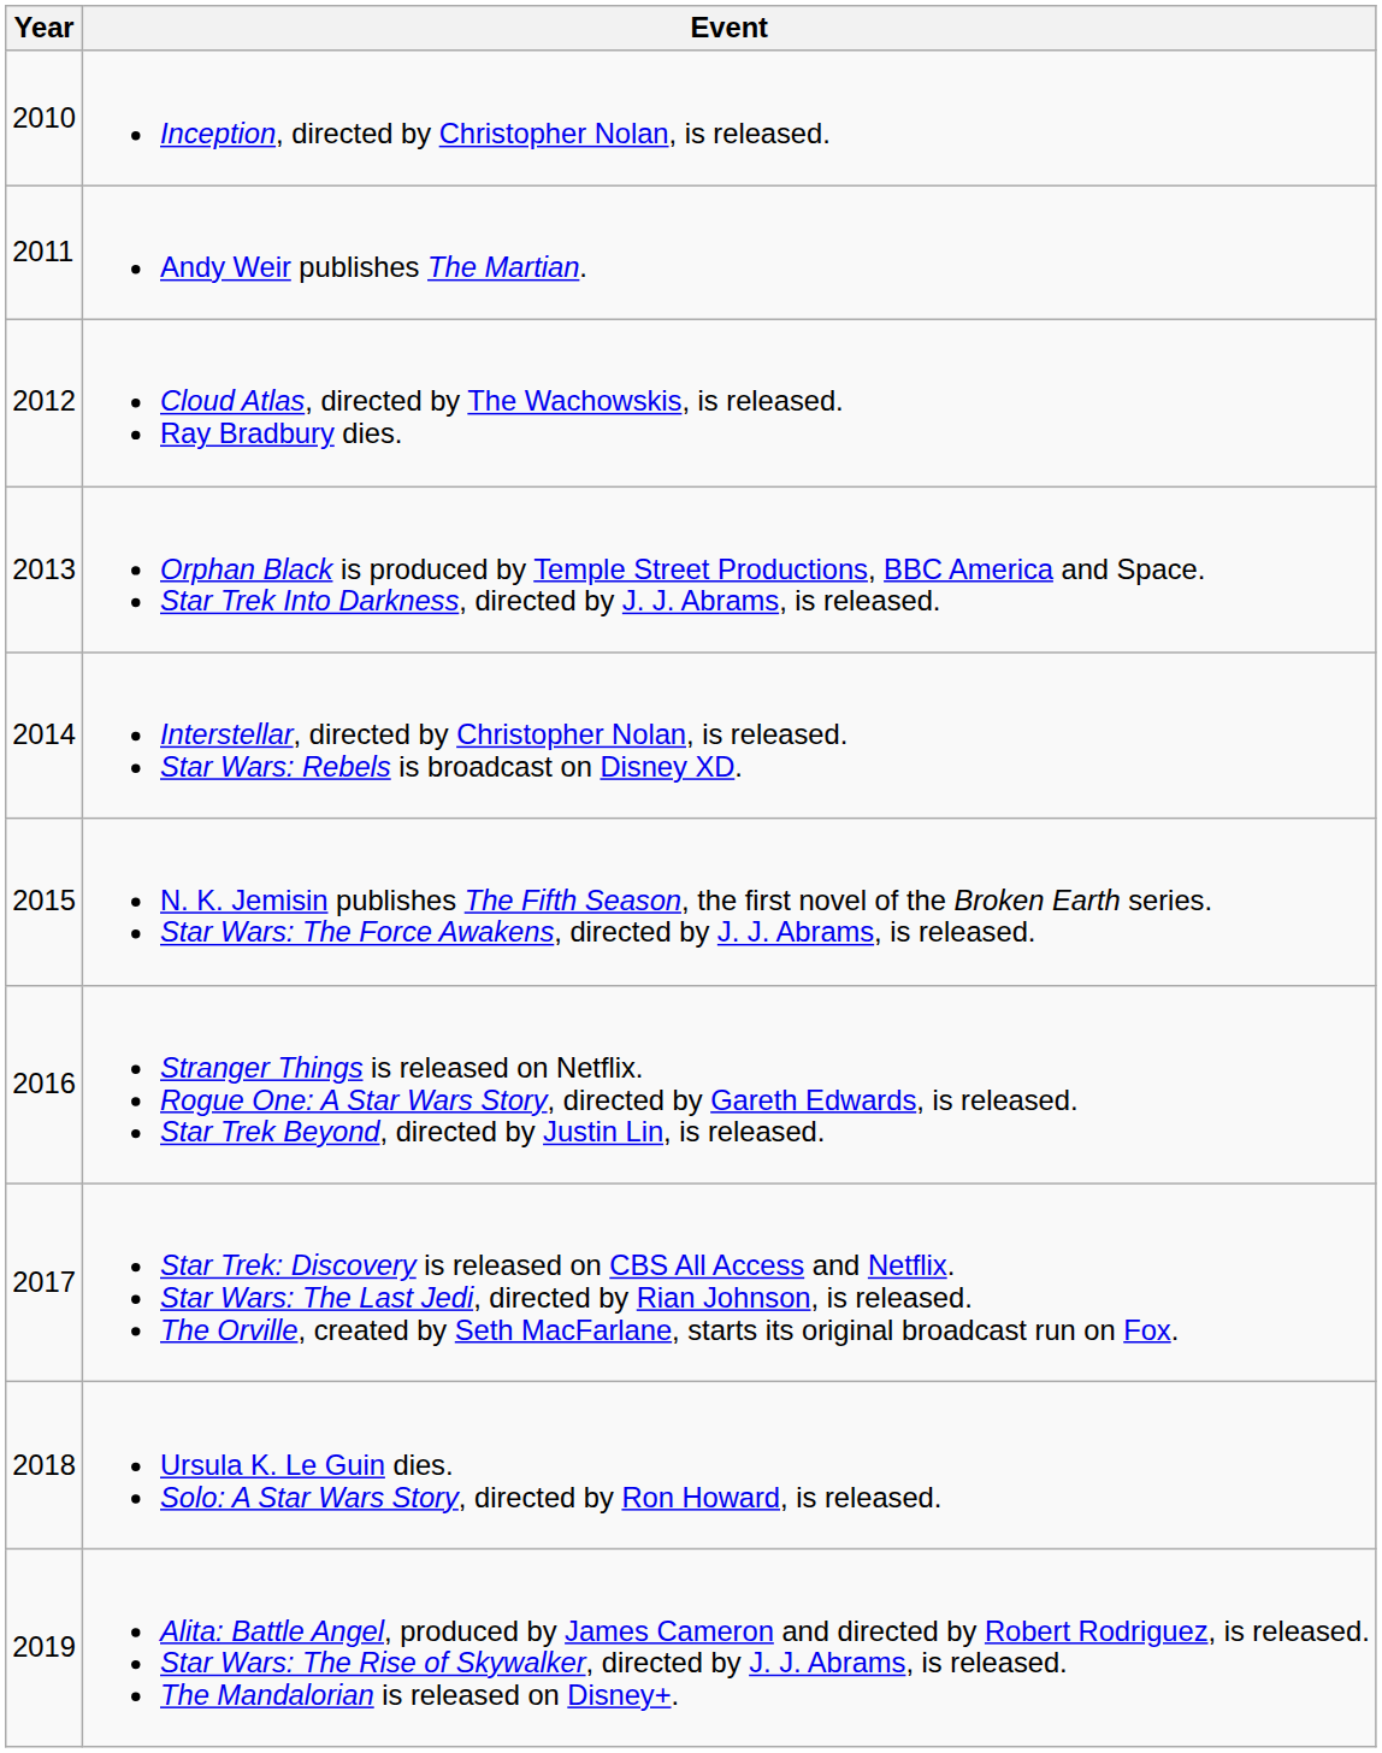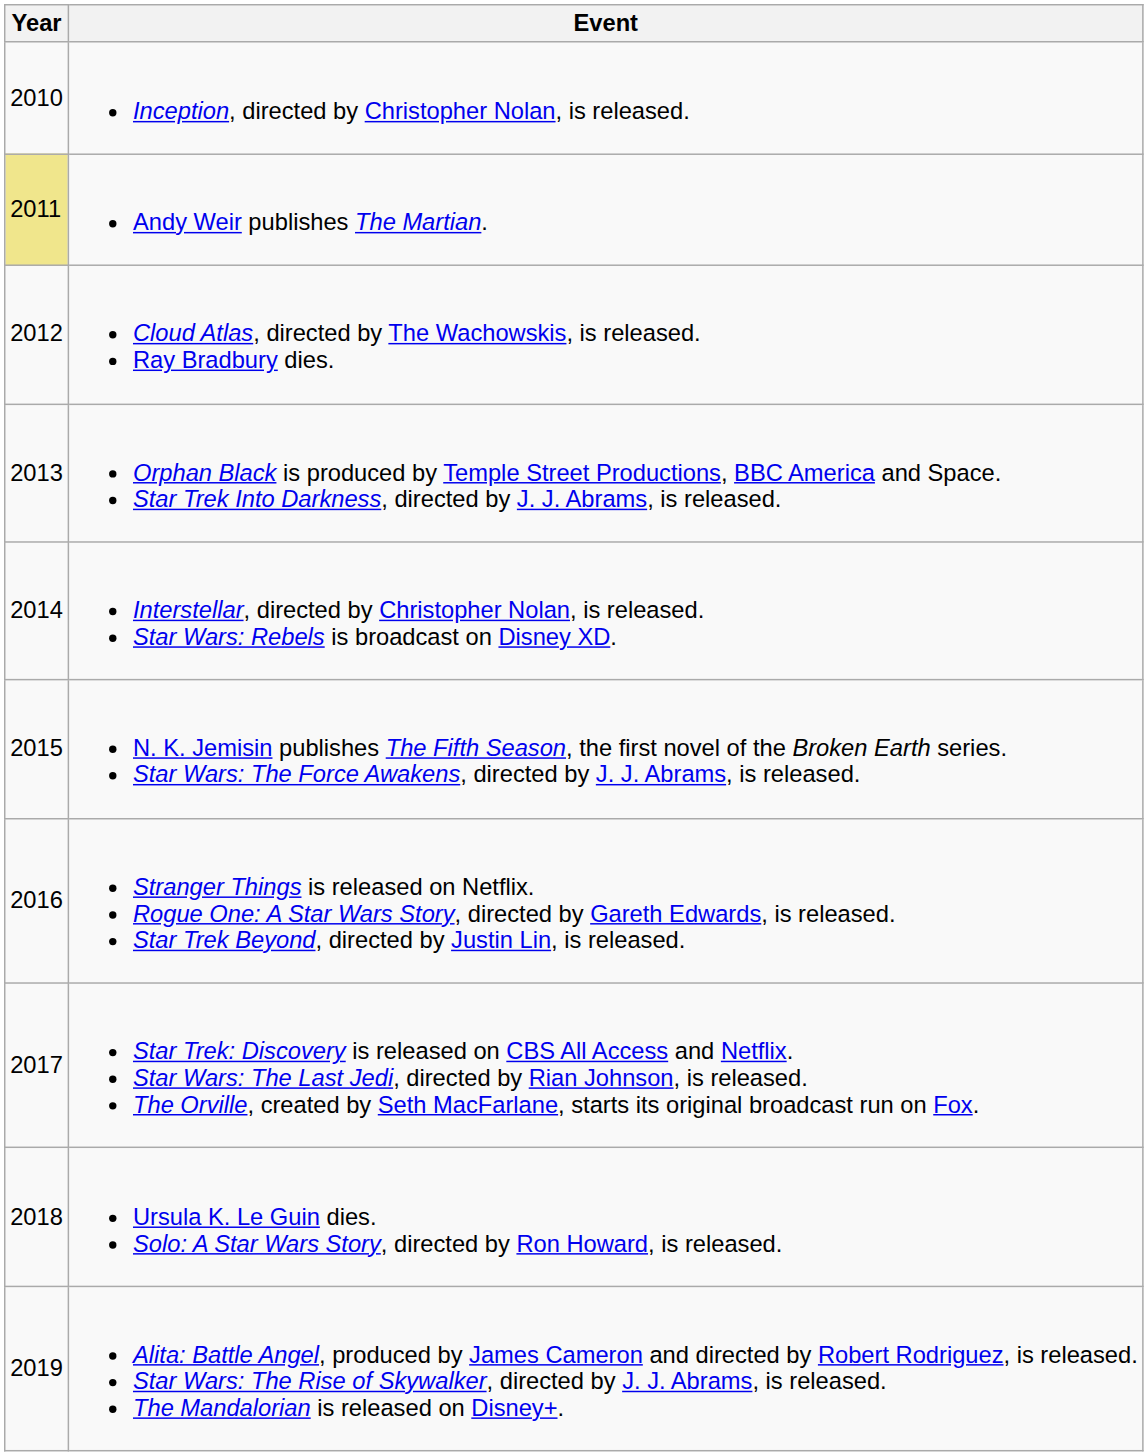Andy Weir publishes The Martian. | Year: no background -> khaki background
